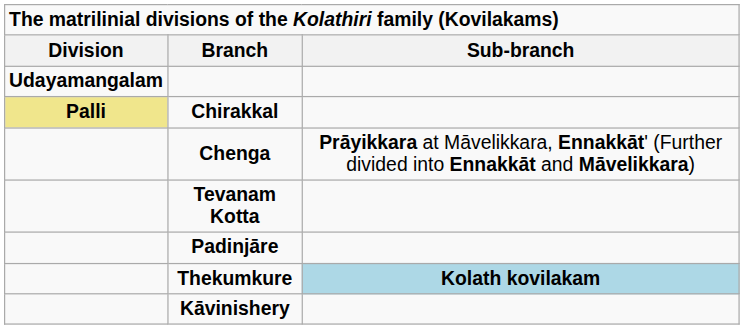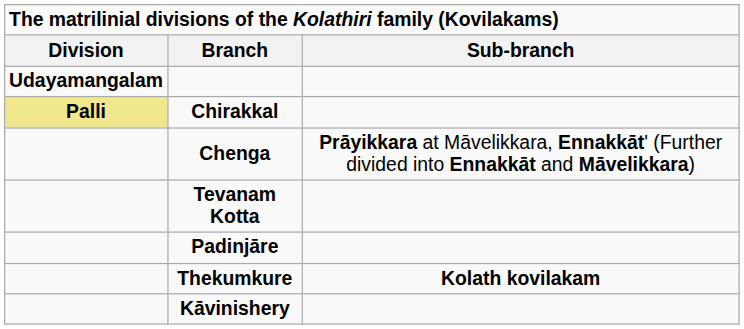Thekumkure | Sub-branch: lightblue background -> no background
